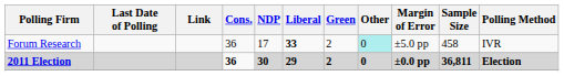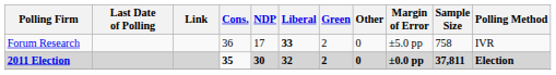Forum Research | Other: paleturquoise background -> no background
Forum Research | Sample Size: 458 -> 758
2011 Election | Cons.: 36 -> 35
2011 Election | Liberal: 29 -> 32
2011 Election | Sample Size: 36,811 -> 37,811
